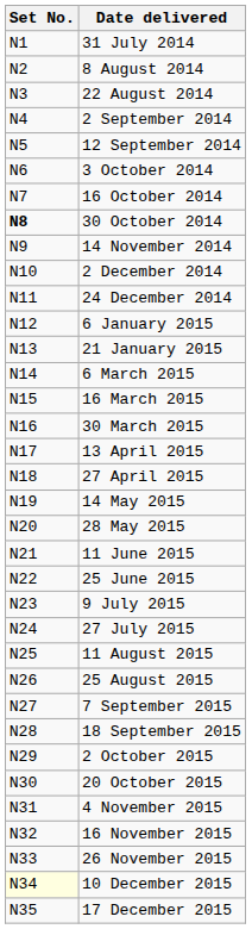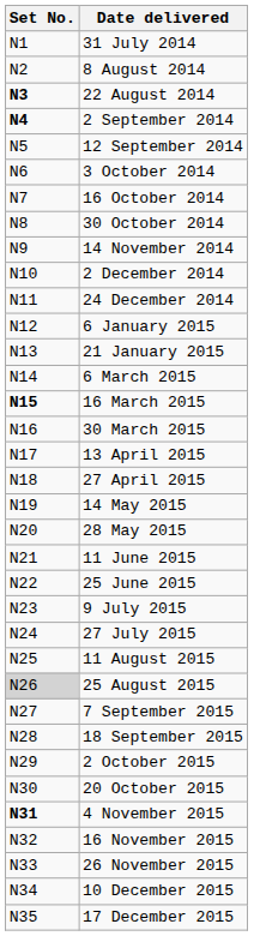22 August 2014 | Set No.: normal -> bold
2 September 2014 | Set No.: normal -> bold
30 October 2014 | Set No.: bold -> normal
16 March 2015 | Set No.: normal -> bold
25 August 2015 | Set No.: no background -> lightgrey background
4 November 2015 | Set No.: normal -> bold
10 December 2015 | Set No.: lightyellow background -> no background
